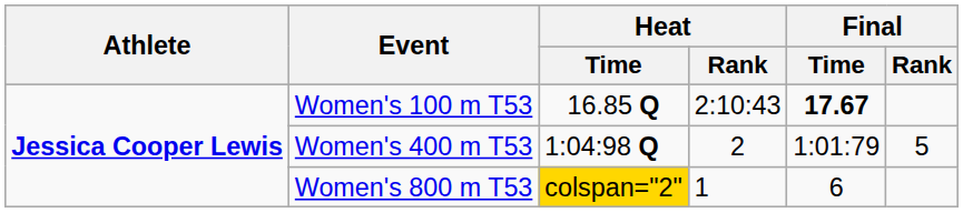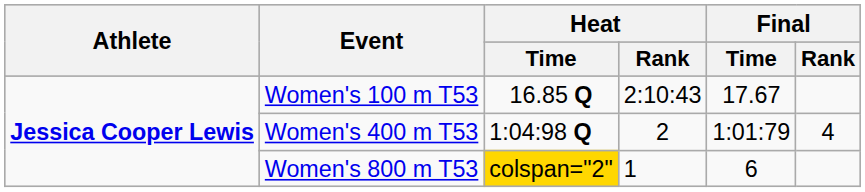Women's 100 m T53 | Final / Time: bold -> normal
Women's 400 m T53 | Final / Rank: 5 -> 4
